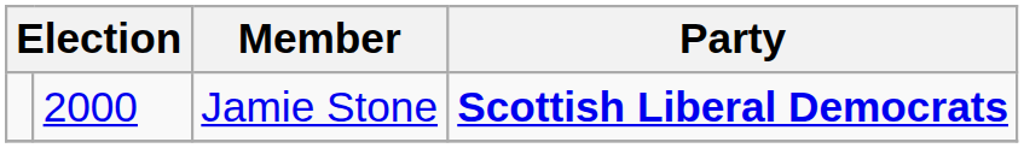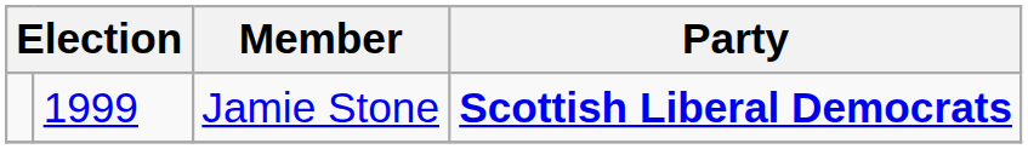Jamie Stone | column 2: 2000 -> 1999
